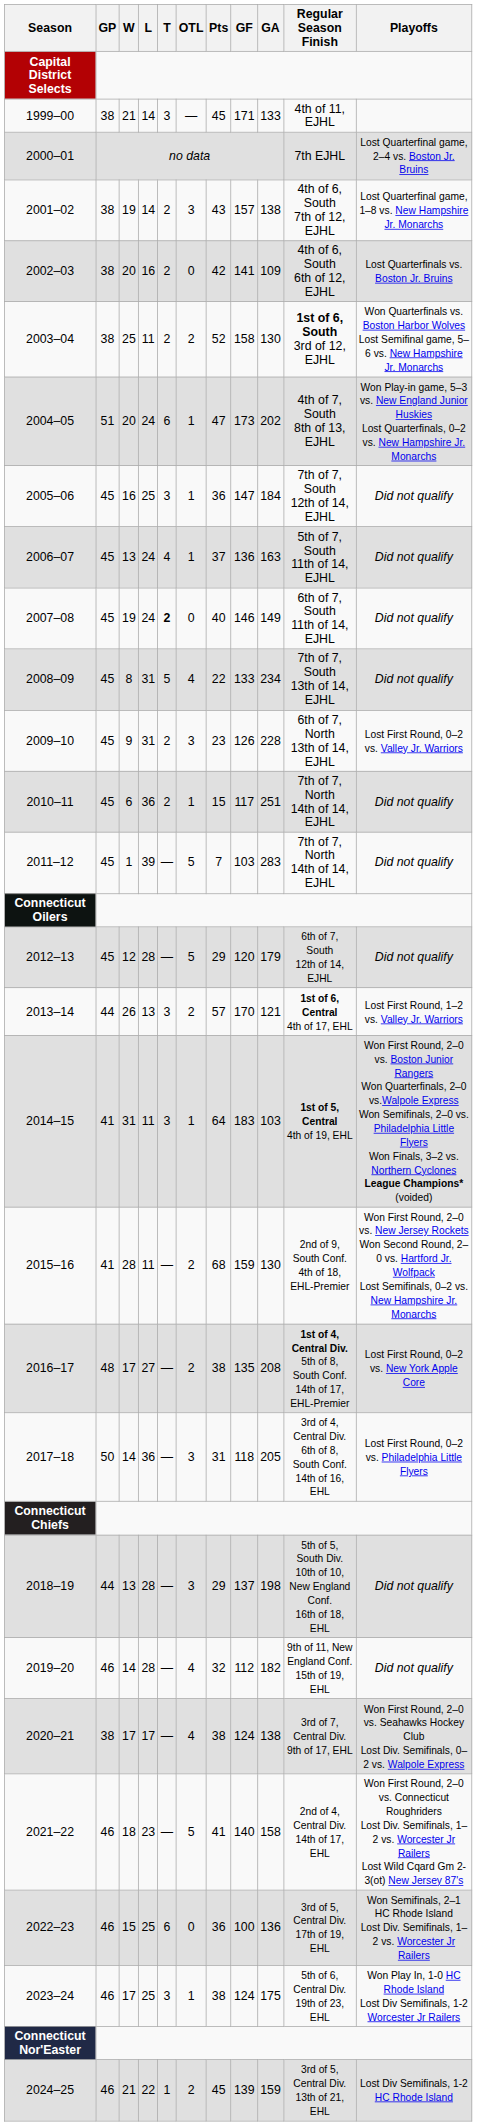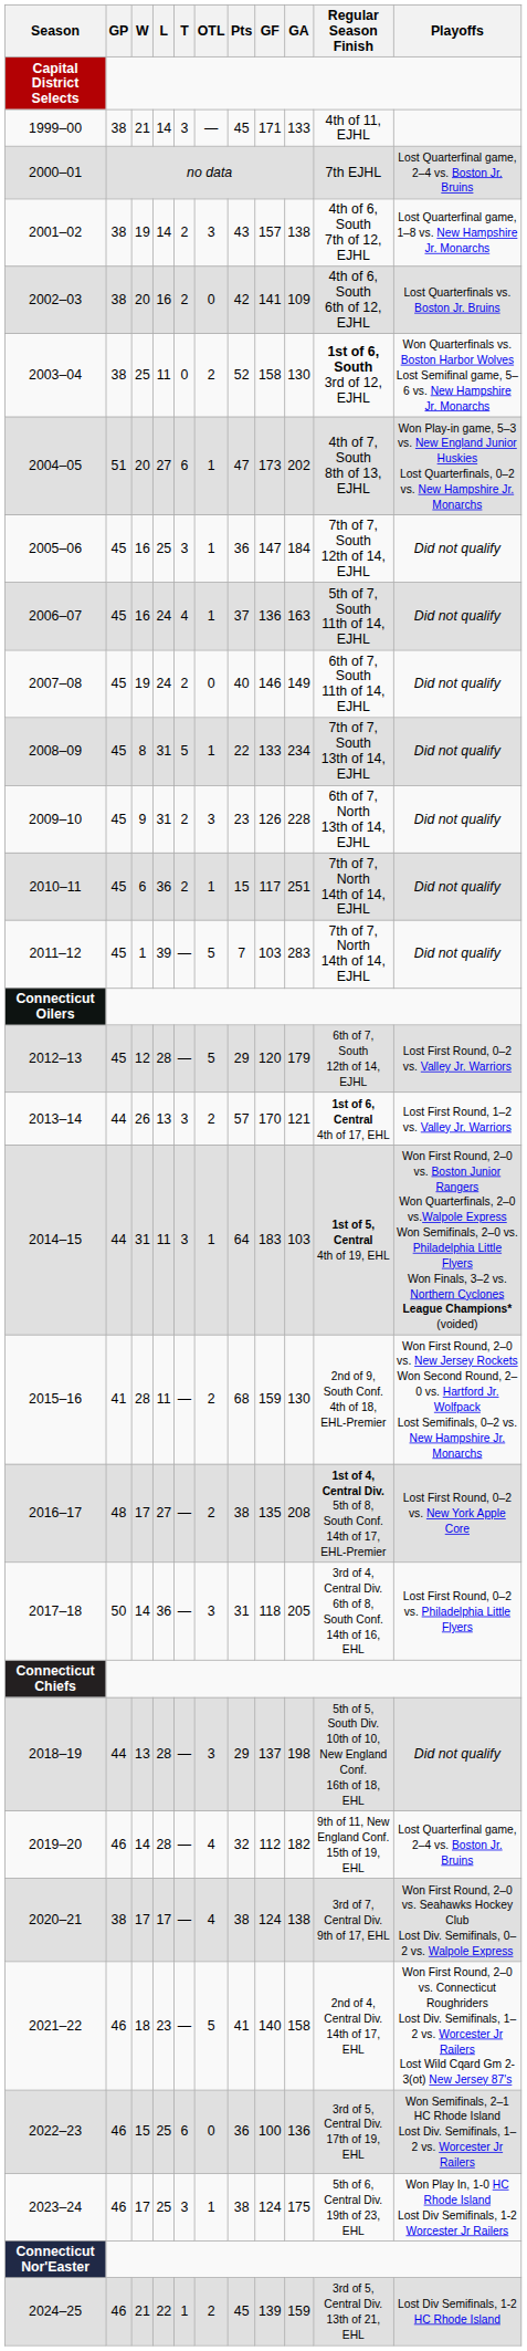2003–04 | T: 2 -> 0
2004–05 | L: 24 -> 27
2006–07 | W: 13 -> 16
2007–08 | T: bold -> normal
2008–09 | OTL: 4 -> 1
2009–10 | Playoffs: Lost First Round, 0–2 vs. Valley Jr. Warriors -> Did not qualify
2012–13 | Playoffs: Did not qualify -> Lost First Round, 0–2 vs. Valley Jr. Warriors
2014–15 | GP: 41 -> 44
2019–20 | Playoffs: Did not qualify -> Lost Quarterfinal game, 2–4 vs. Boston Jr. Bruins
